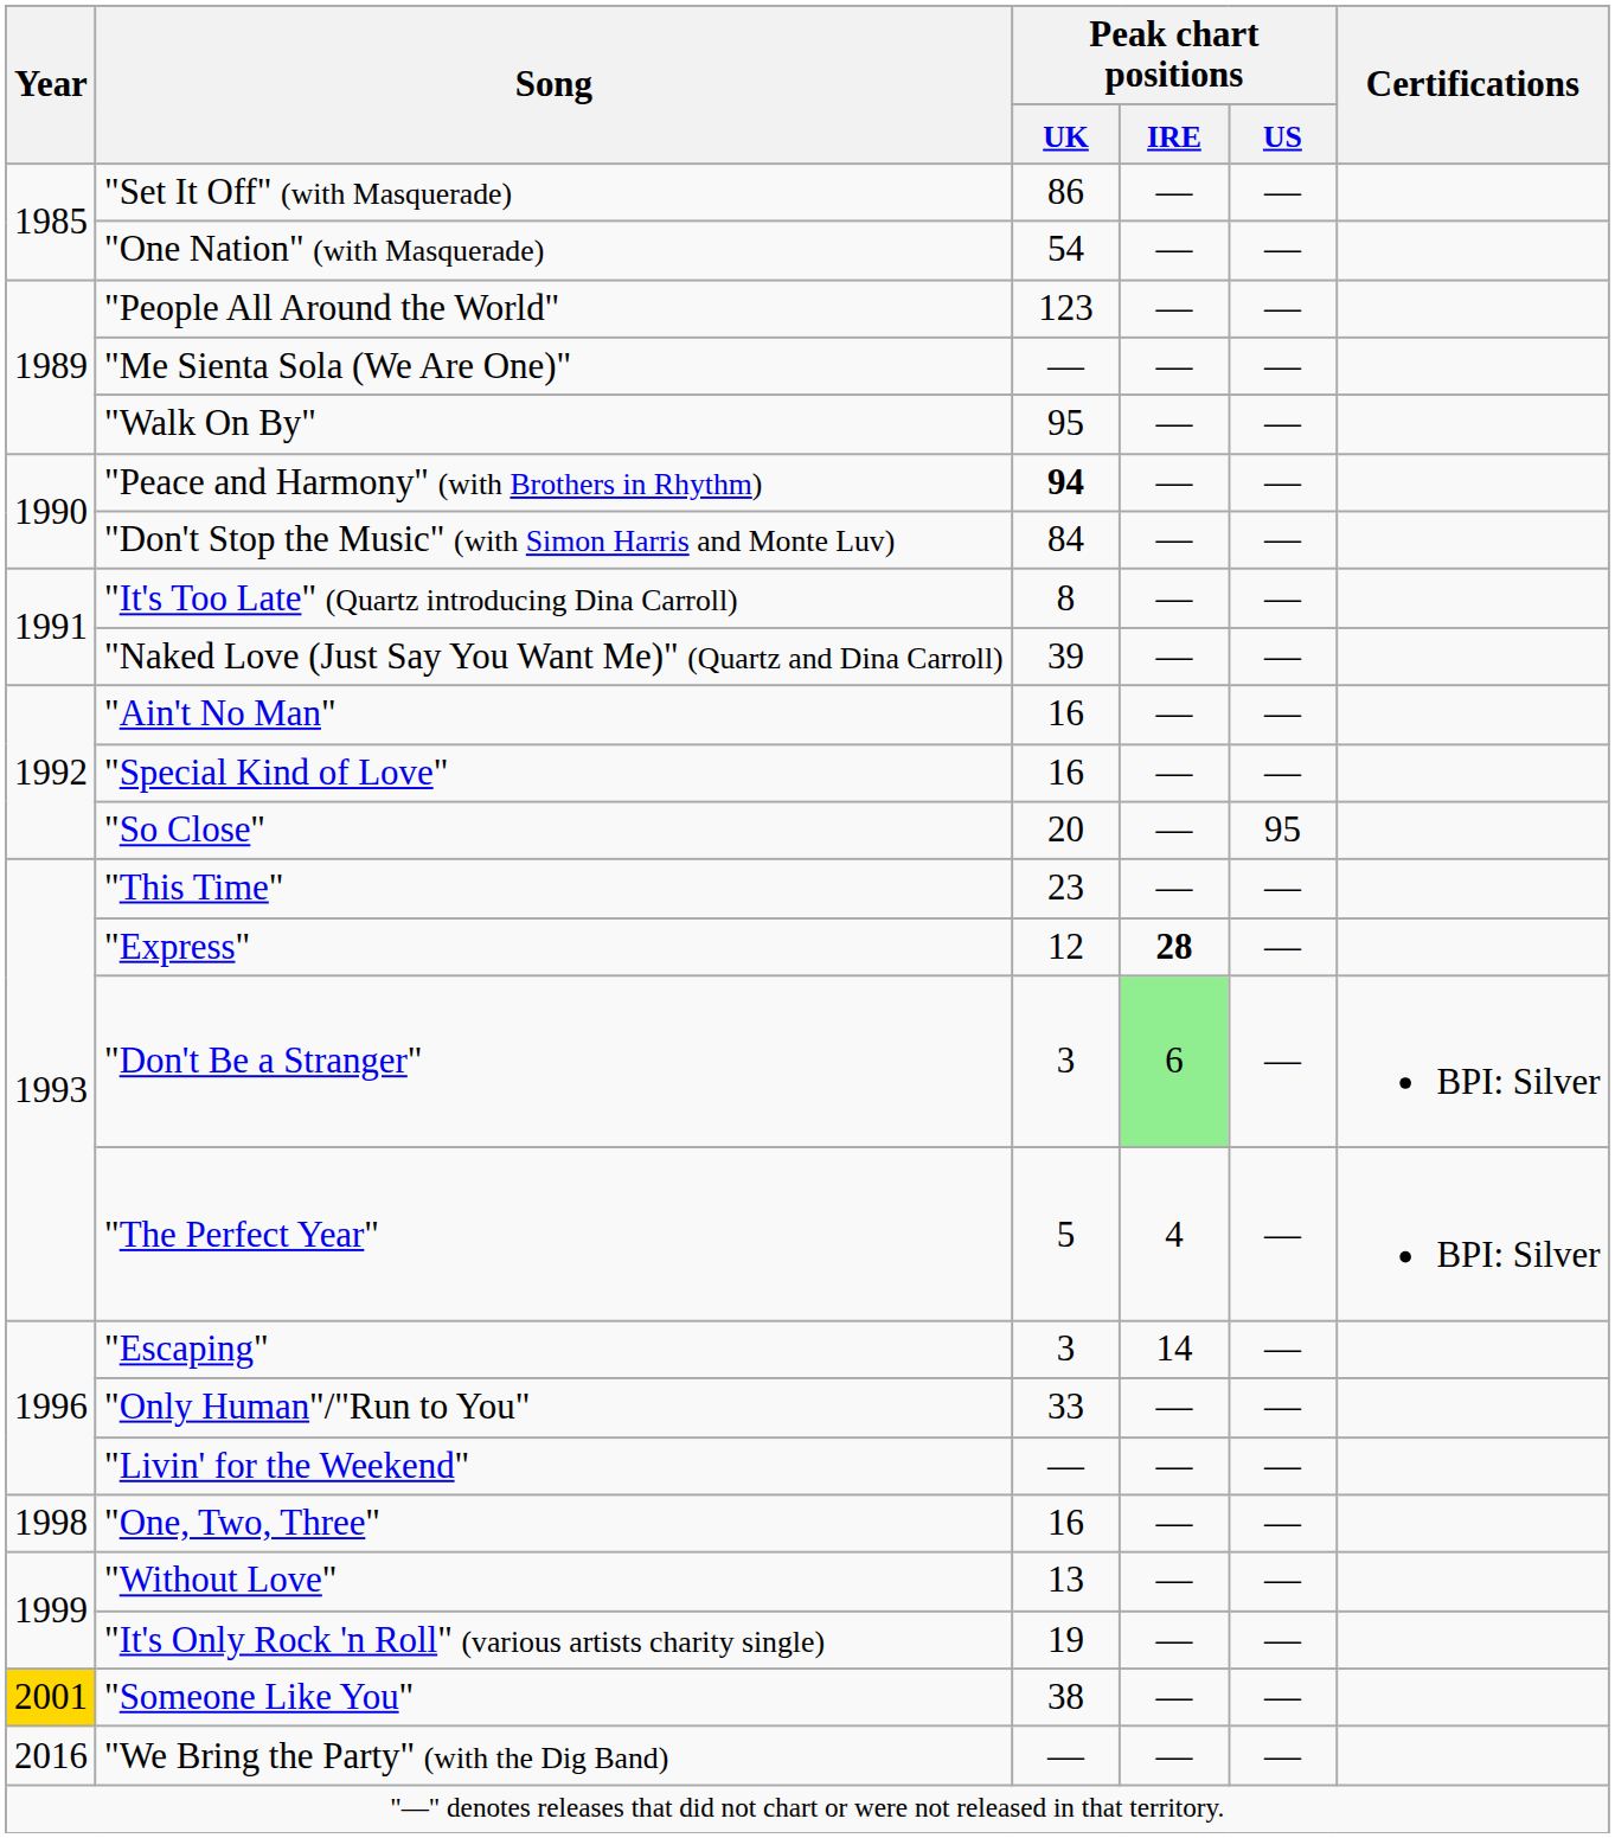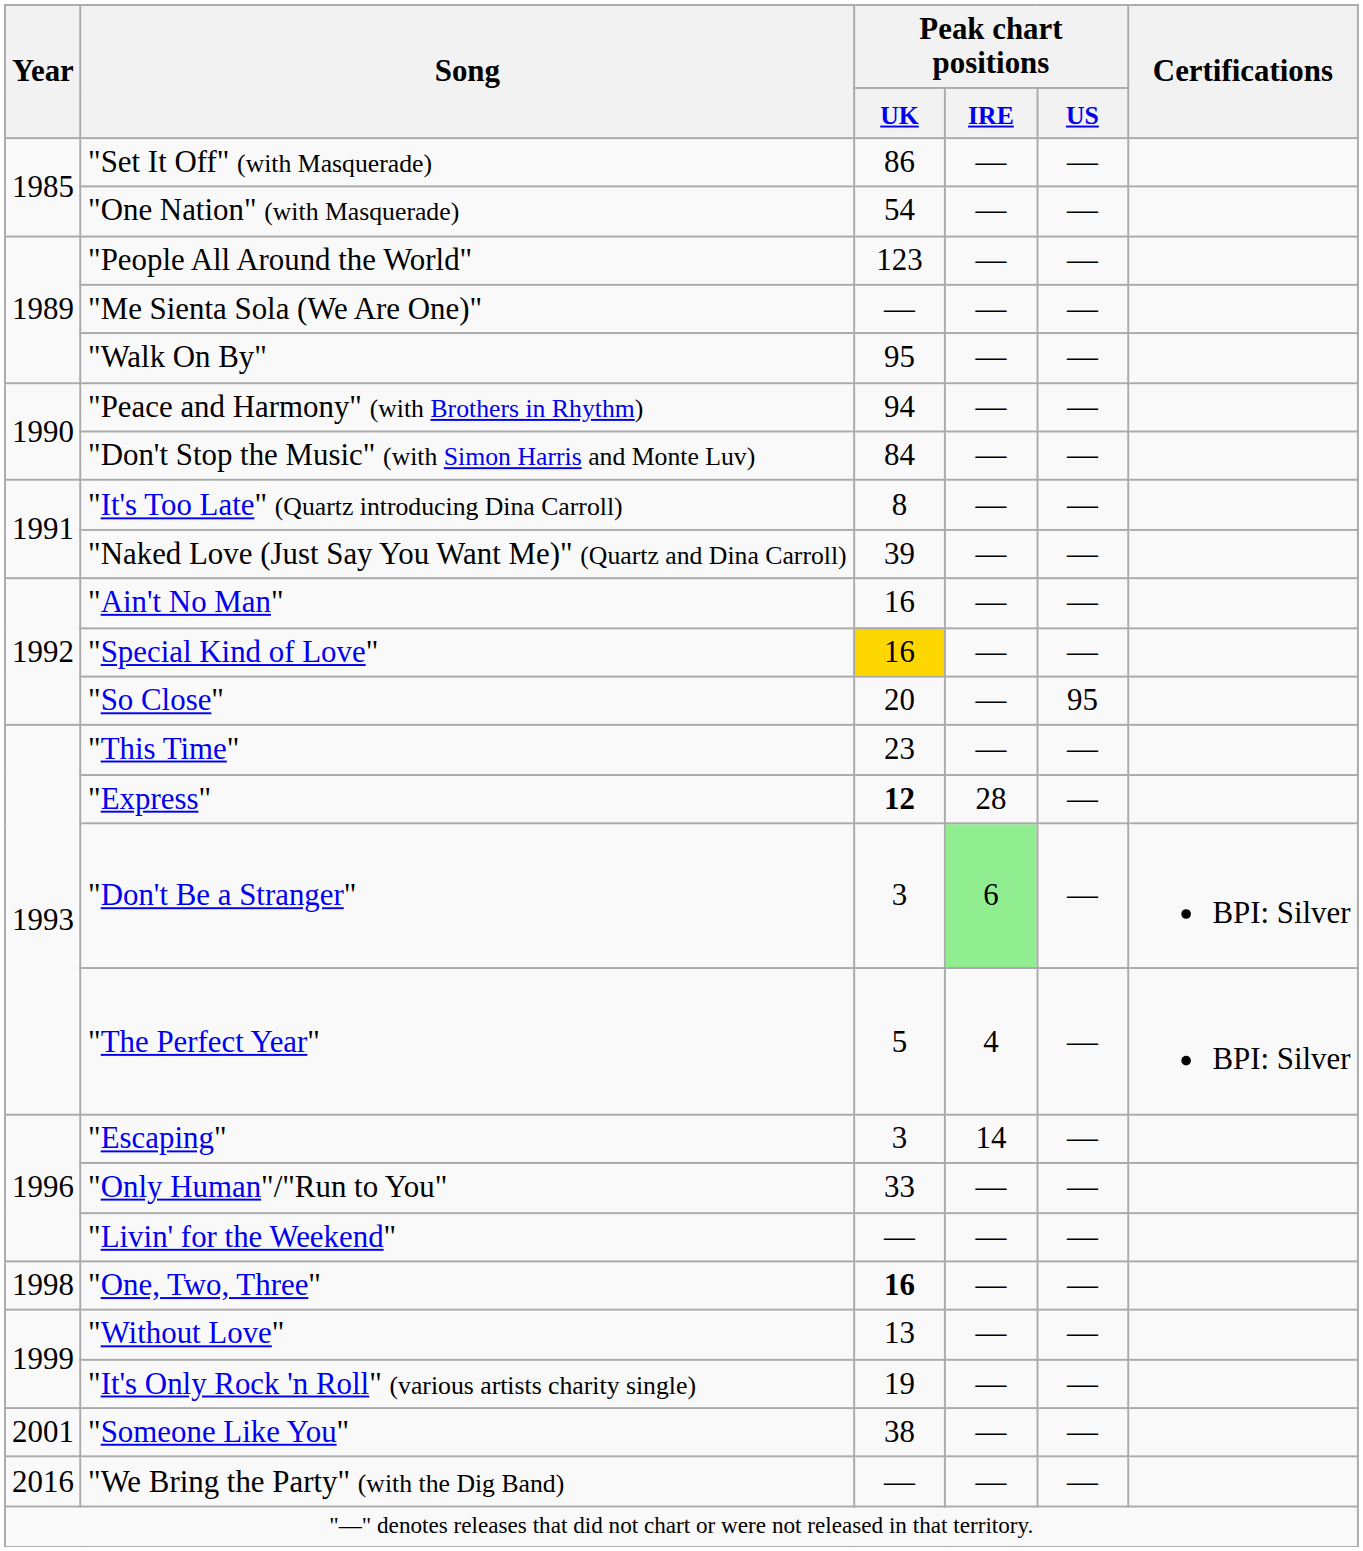"Peace and Harmony" (with Brothers in Rhythm) | Peak chart positions / UK: bold -> normal
"Special Kind of Love" | Peak chart positions / UK: no background -> gold background
"Express" | Peak chart positions / UK: normal -> bold
"Express" | Peak chart positions / IRE: bold -> normal
"One, Two, Three" | Peak chart positions / UK: normal -> bold
"Someone Like You" | Year: gold background -> no background
